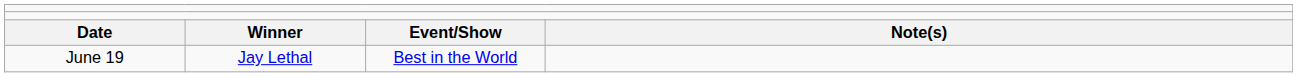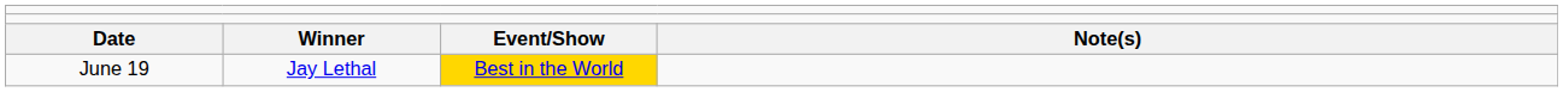June 19 | column 3: no background -> gold background
